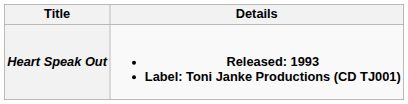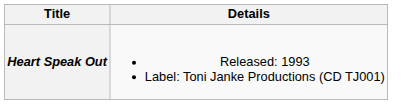Heart Speak Out | Details: bold -> normal
